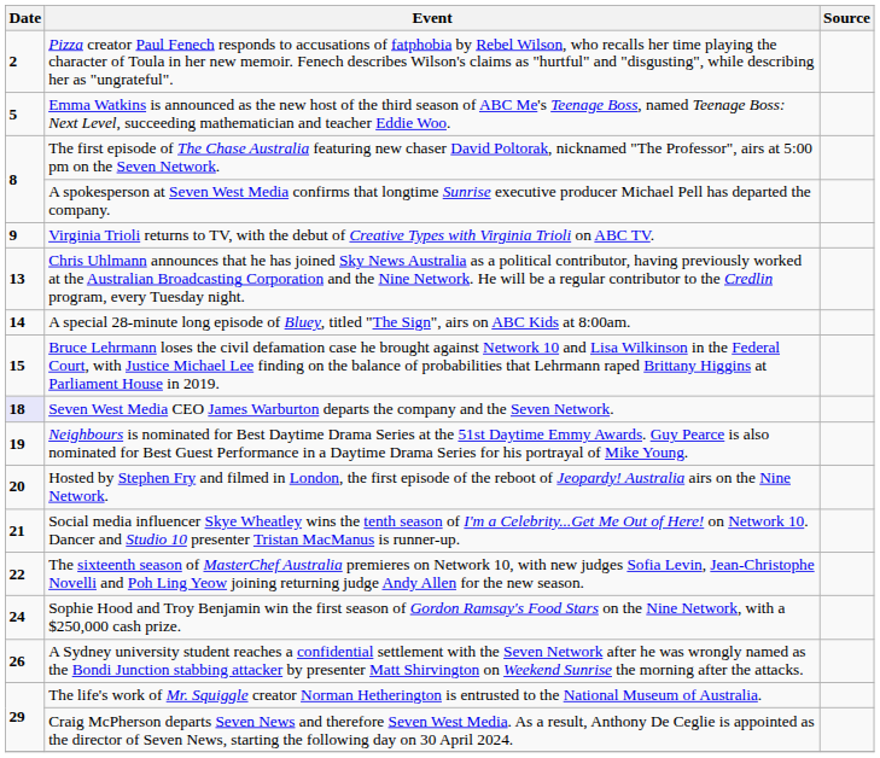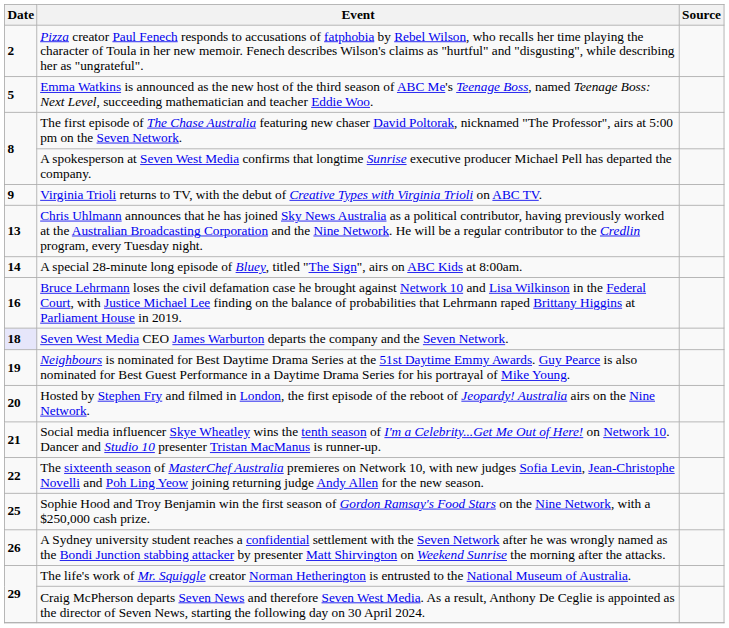row 9 | Date: 15 -> 16
row 15 | Date: 24 -> 25
